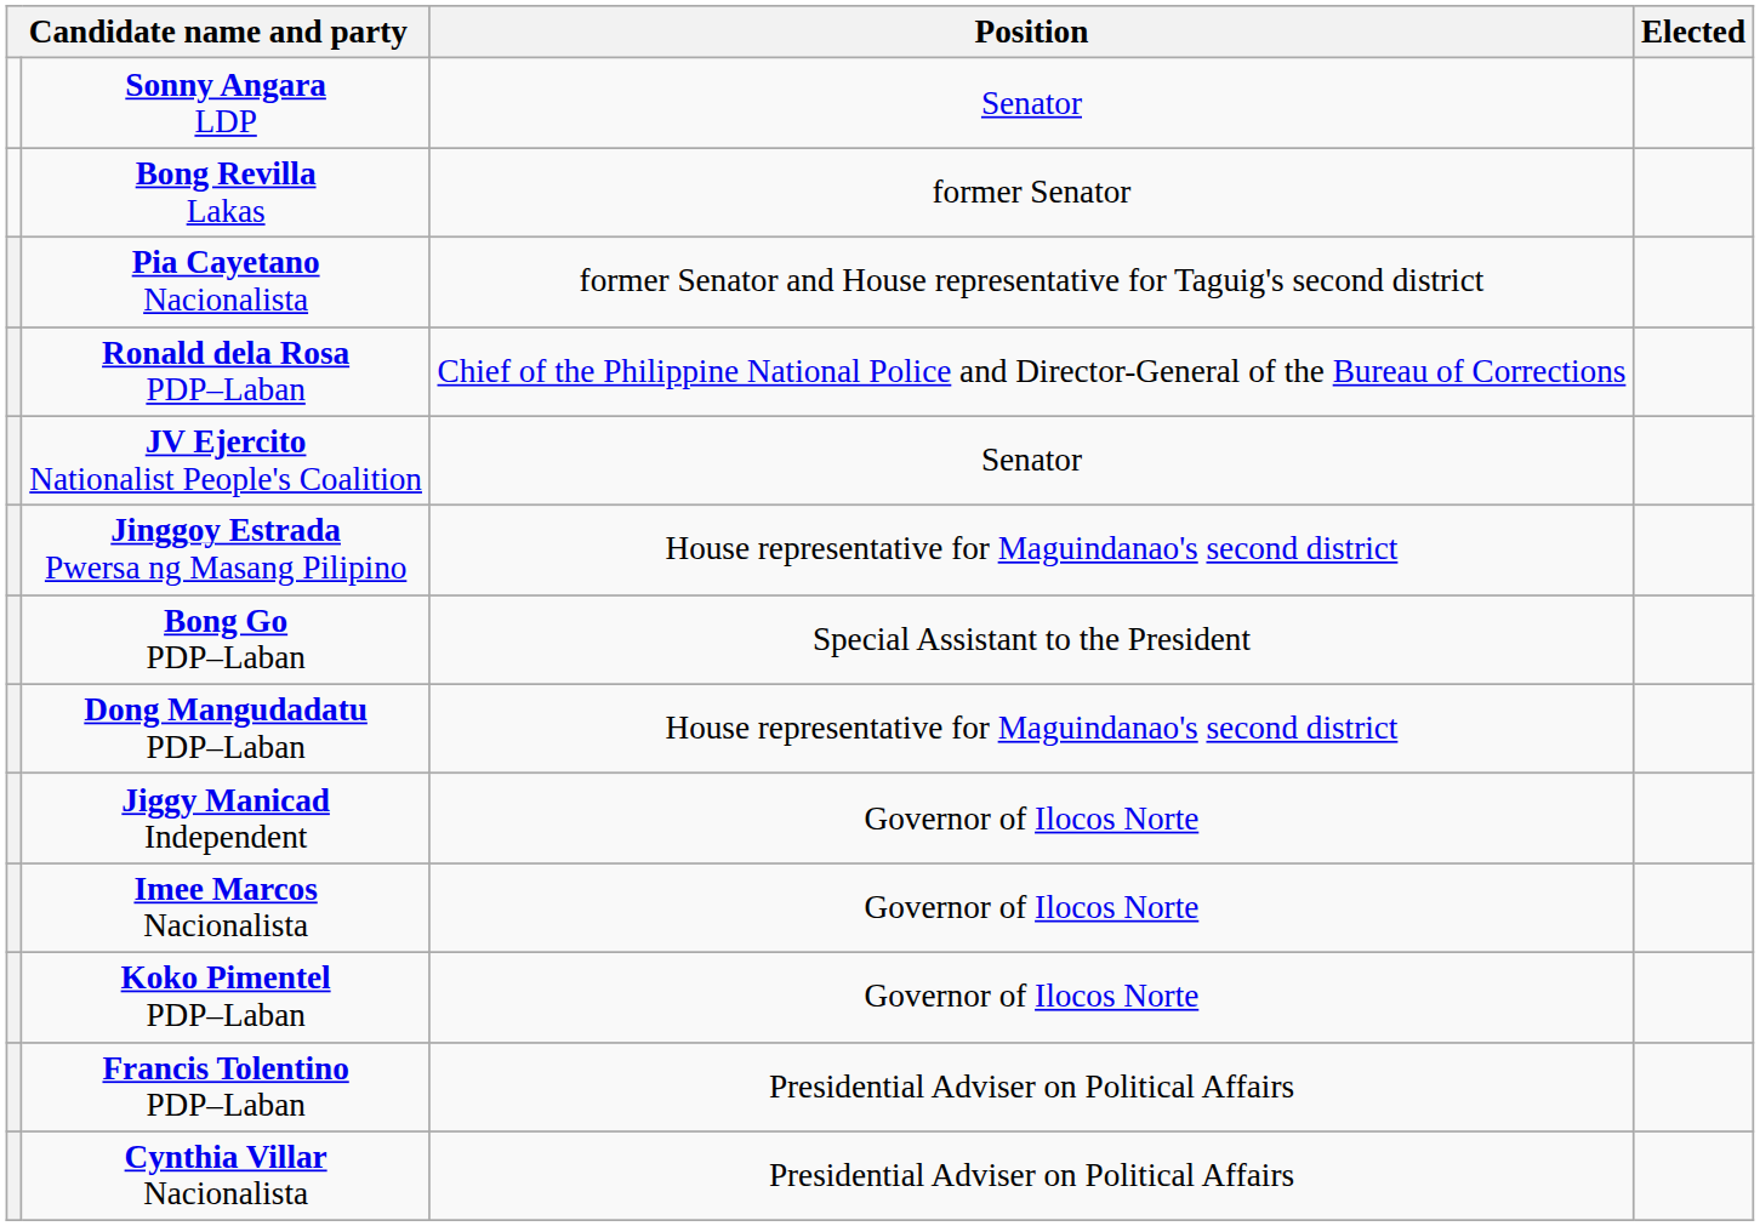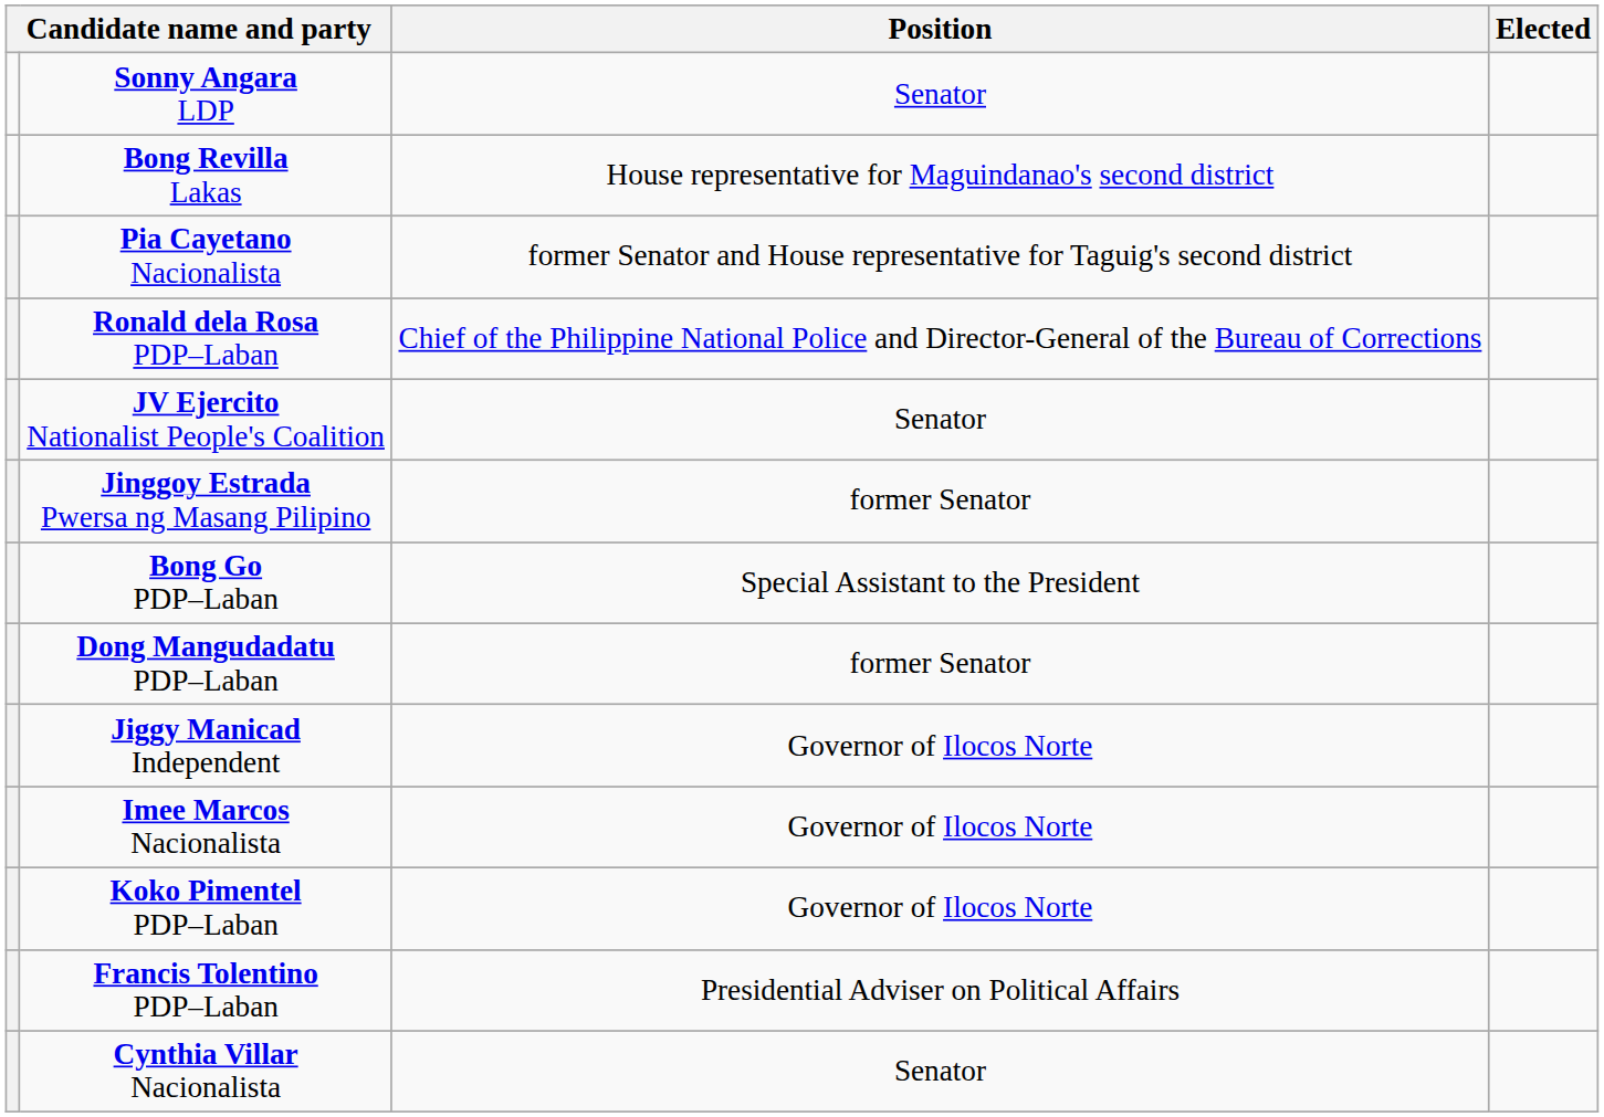Bong Revilla Lakas | Position: former Senator -> House representative for Maguindanao's second district
Jinggoy Estrada Pwersa ng Masang Pilipino | Position: House representative for Maguindanao's second district -> former Senator
Dong Mangudadatu PDP–Laban | Position: House representative for Maguindanao's second district -> former Senator
Cynthia Villar Nacionalista | Position: Presidential Adviser on Political Affairs -> Senator
